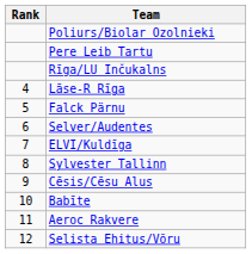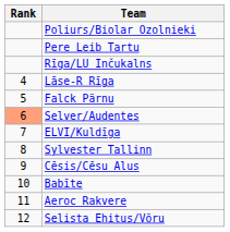Selver/Audentes | Rank: no background -> lightsalmon background
